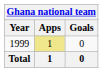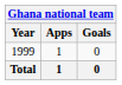1999 | Apps: khaki background -> no background
